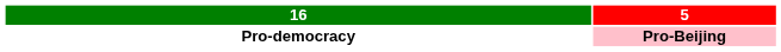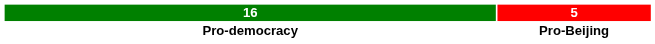Pro-democracy | 5: pink background -> no background
